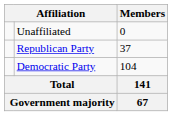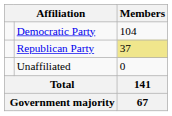rows swapped: Democratic Party <-> Unaffiliated
Republican Party | Members: no background -> khaki background
